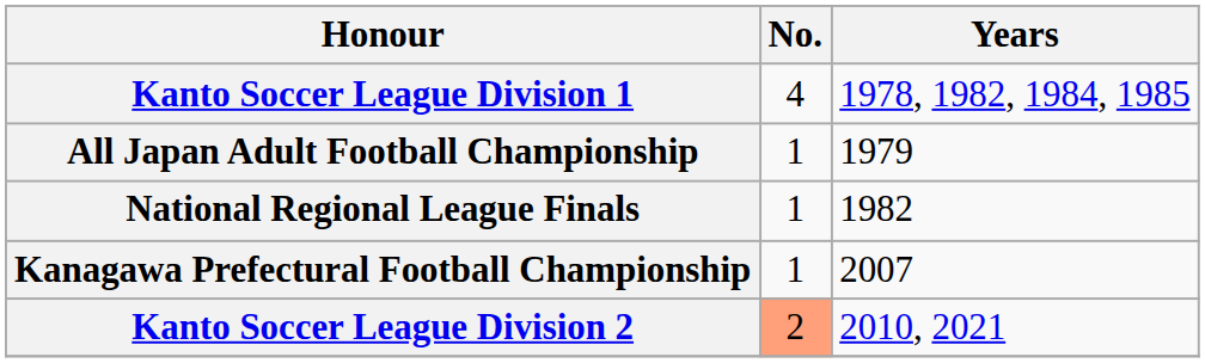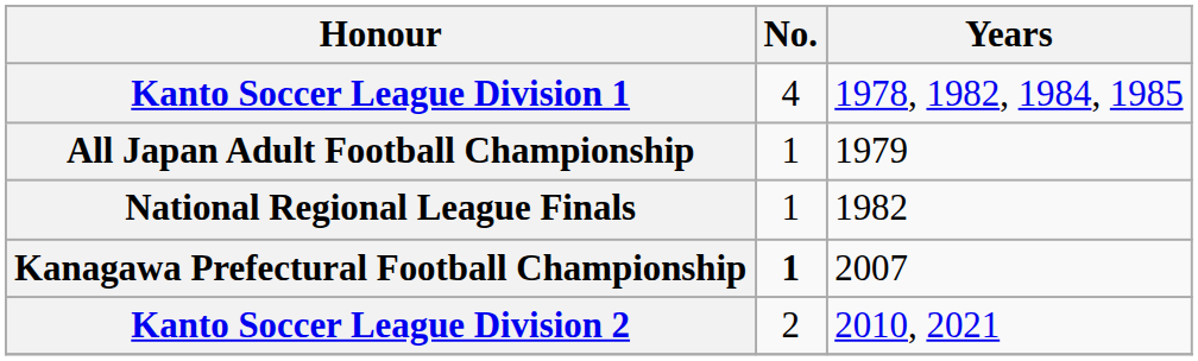Kanagawa Prefectural Football Championship | No.: normal -> bold
Kanto Soccer League Division 2 | No.: lightsalmon background -> no background
